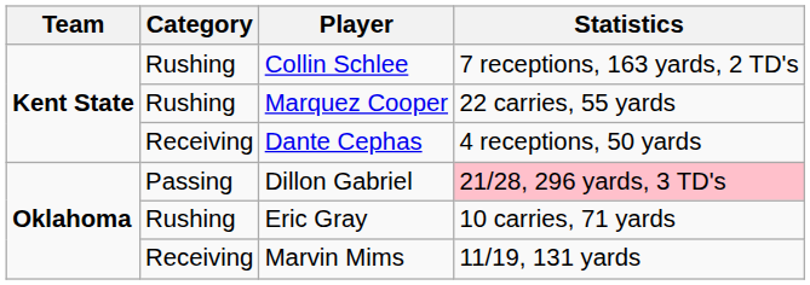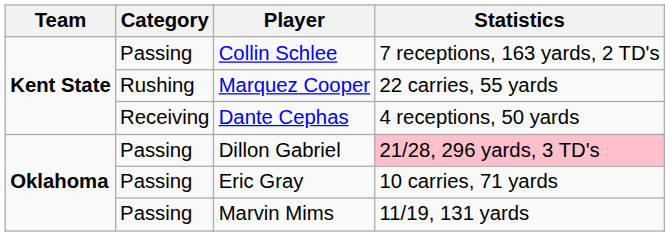Collin Schlee | Category: Rushing -> Passing
Eric Gray | Category: Rushing -> Passing
Marvin Mims | Category: Receiving -> Passing
